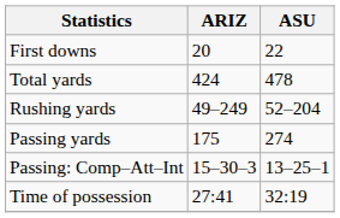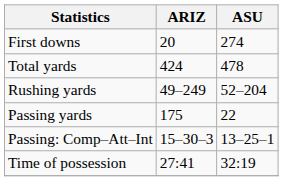First downs | ASU: 22 -> 274
Passing yards | ASU: 274 -> 22
